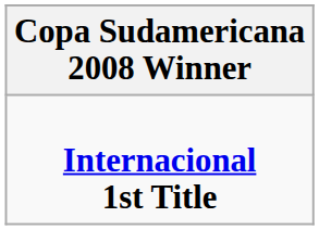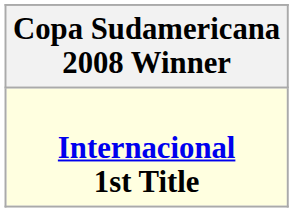row 2 | column 1: no background -> lightyellow background
